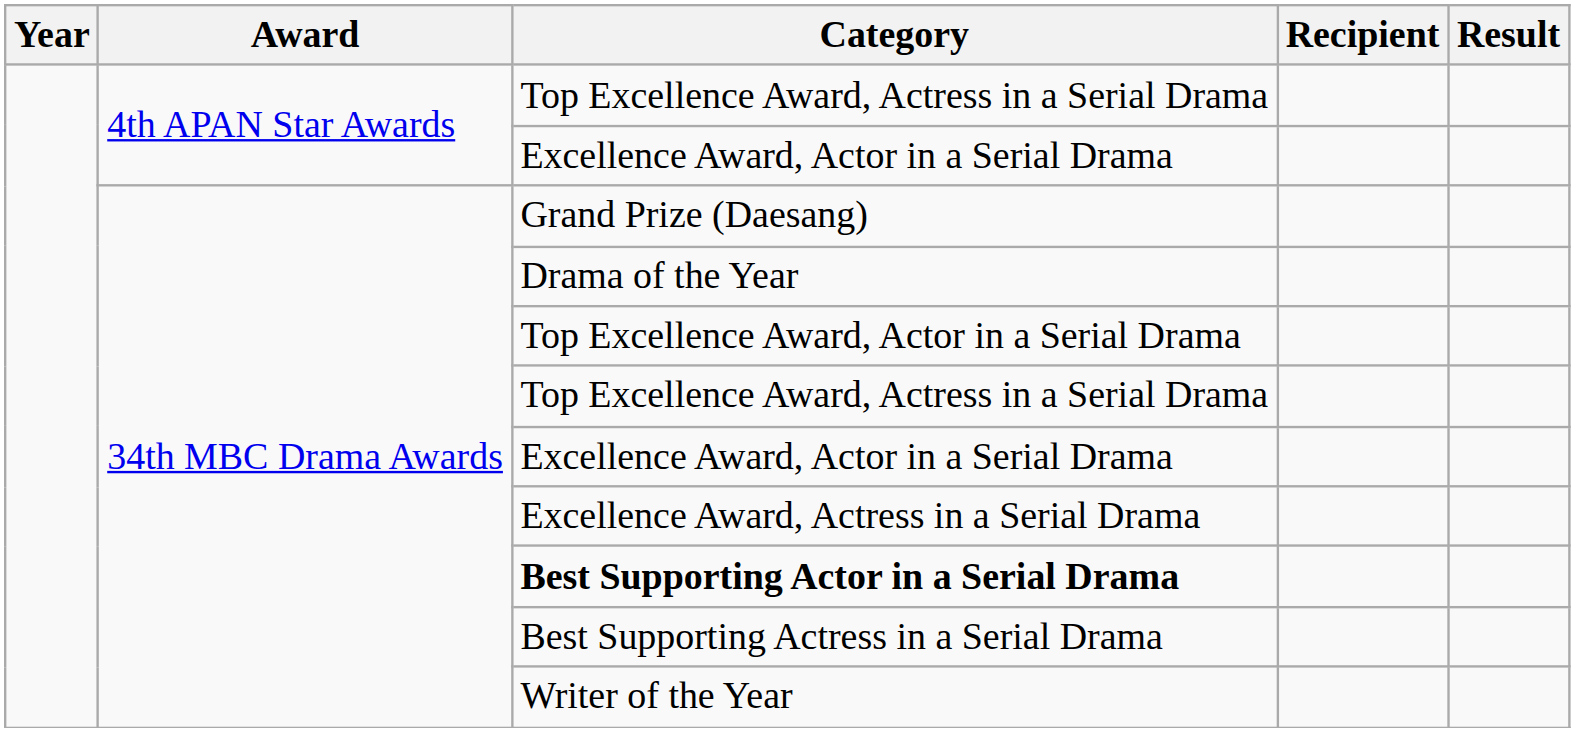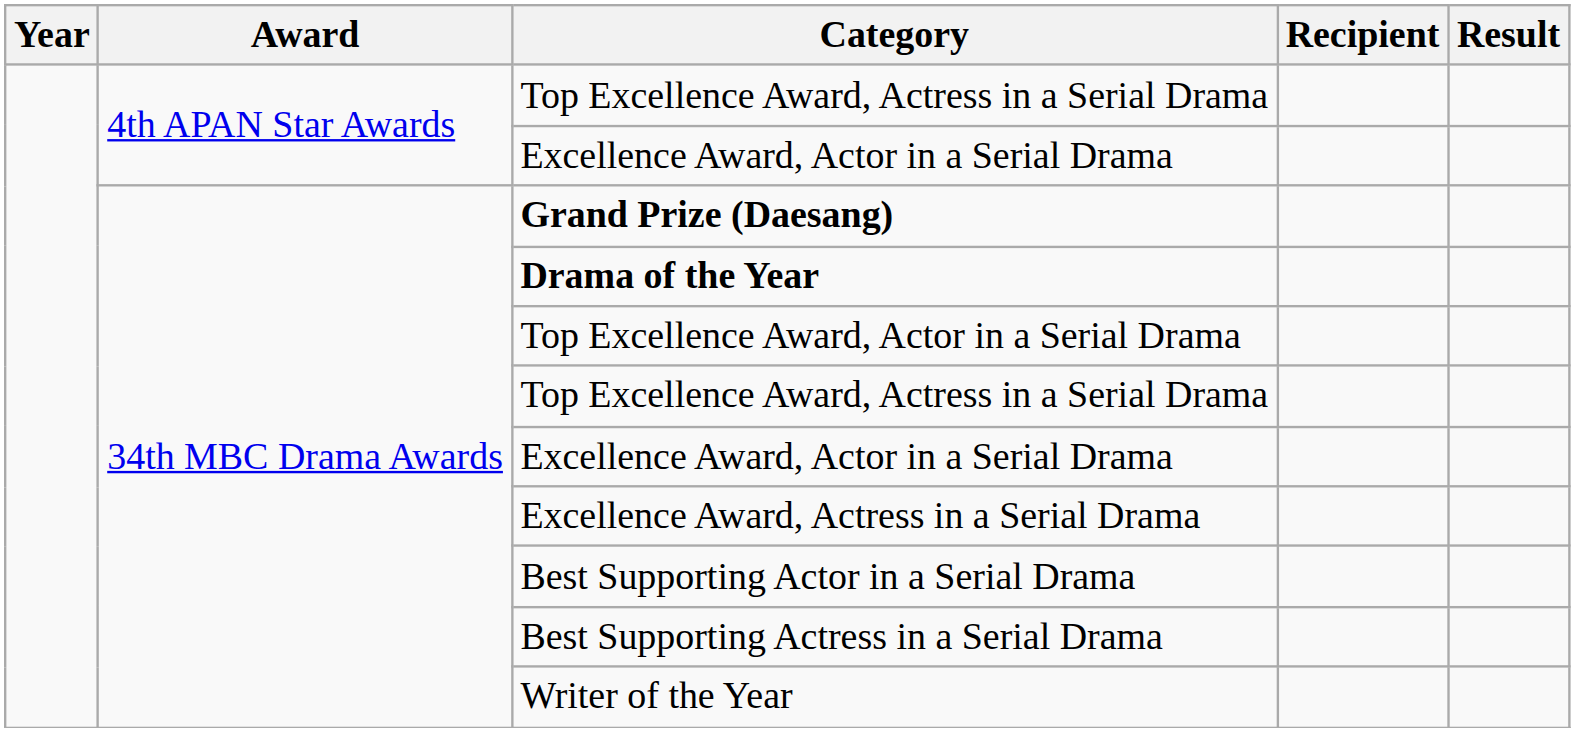Grand Prize (Daesang) | Category: normal -> bold
Drama of the Year | Category: normal -> bold
Best Supporting Actor in a Serial Drama | Category: bold -> normal
